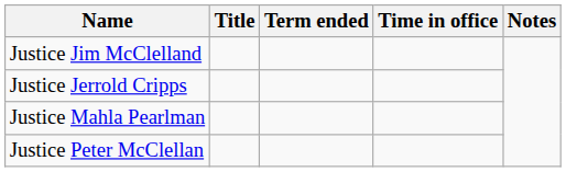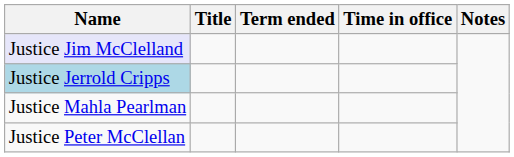Justice Jim McClelland | Name: no background -> lavender background
Justice Jerrold Cripps | Name: no background -> lightblue background
